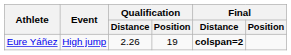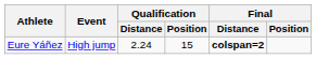Eure Yáñez | Qualification / Distance: 2.26 -> 2.24
Eure Yáñez | Qualification / Position: 19 -> 15
